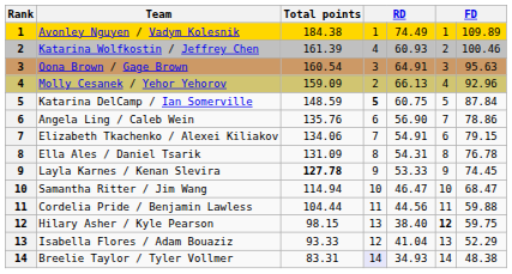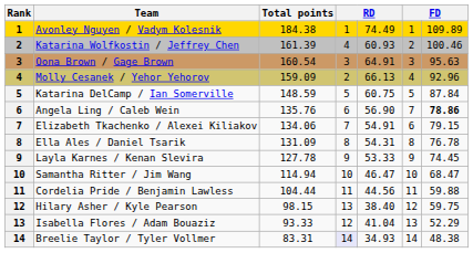Katarina DelCamp / Ian Somerville | column 4: bold -> normal
Angela Ling / Caleb Wein | column 7: normal -> bold
Layla Karnes / Kenan Slevira | Total points: bold -> normal
Hilary Asher / Kyle Pearson | column 6: bold -> normal
